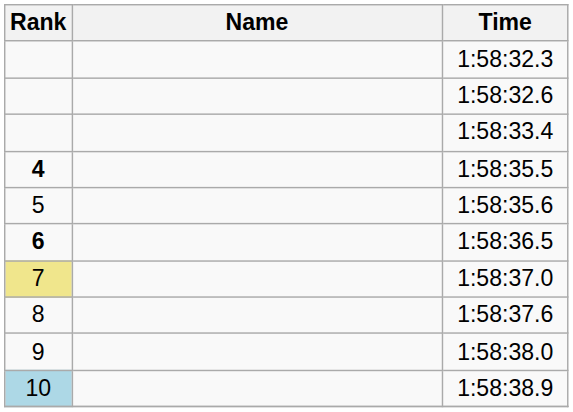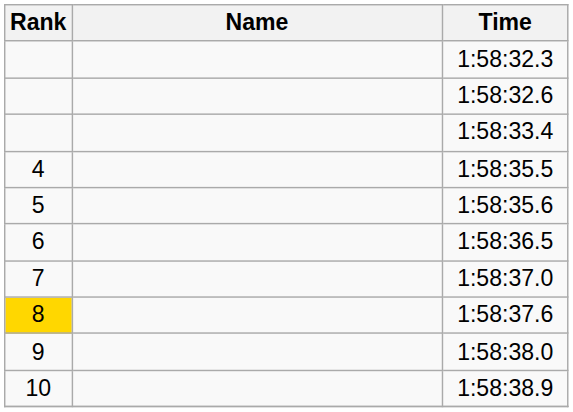1:58:35.5 | Rank: bold -> normal
1:58:36.5 | Rank: bold -> normal
1:58:37.0 | Rank: khaki background -> no background
1:58:37.6 | Rank: no background -> gold background
1:58:38.9 | Rank: lightblue background -> no background
